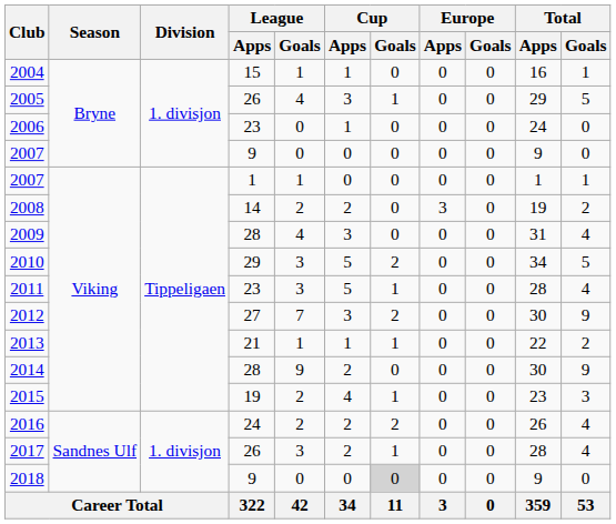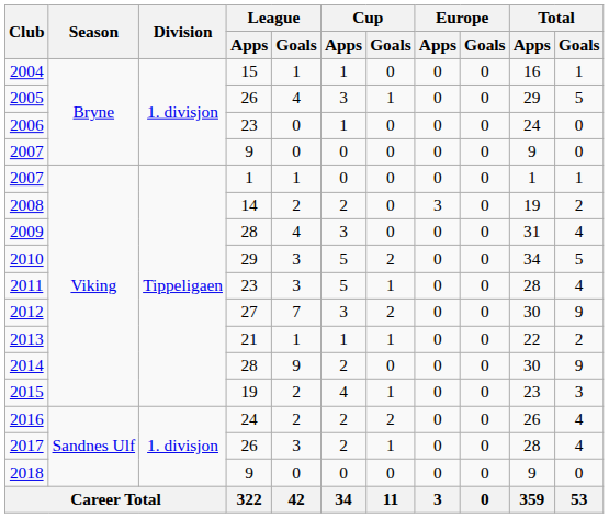2018 | Cup / Goals: lightgrey background -> no background
